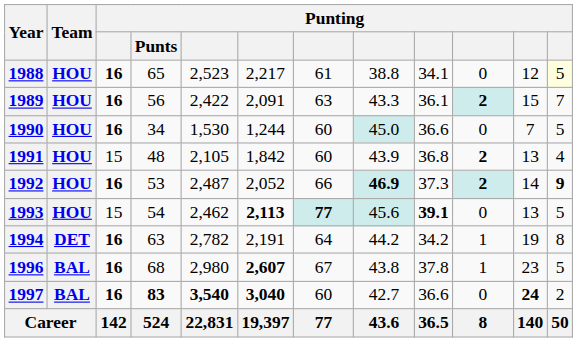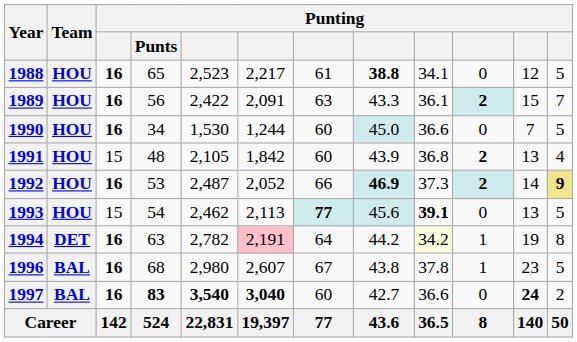1988 | column 8: normal -> bold
1988 | column 12: lightyellow background -> no background
1992 | column 12: no background -> khaki background
1993 | column 6: bold -> normal
1994 | column 6: no background -> pink background
1994 | column 9: no background -> lightyellow background
1996 | column 6: bold -> normal
